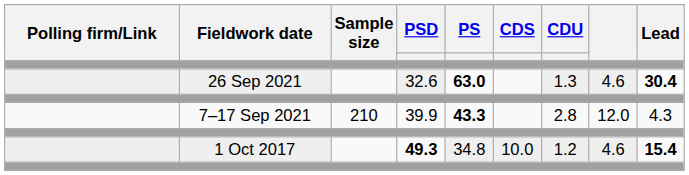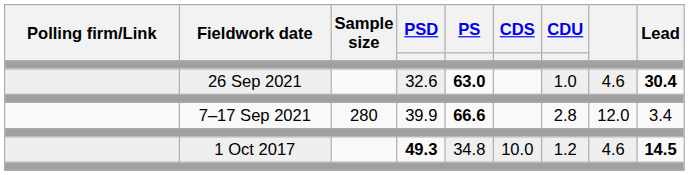26 Sep 2021 | CDU: 1.3 -> 1.0
7–17 Sep 2021 | Sample size: 210 -> 280
7–17 Sep 2021 | PS: 43.3 -> 66.6
7–17 Sep 2021 | Lead: 4.3 -> 3.4
1 Oct 2017 | Lead: 15.4 -> 14.5
